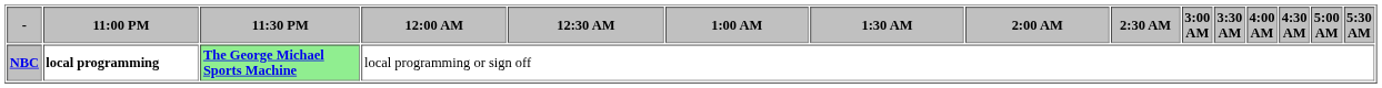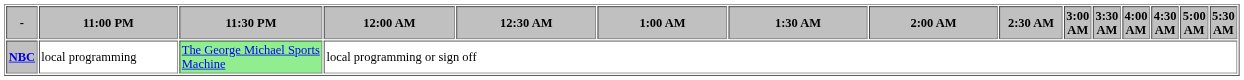NBC | 11:00 PM: bold -> normal
NBC | 11:30 PM: bold -> normal
